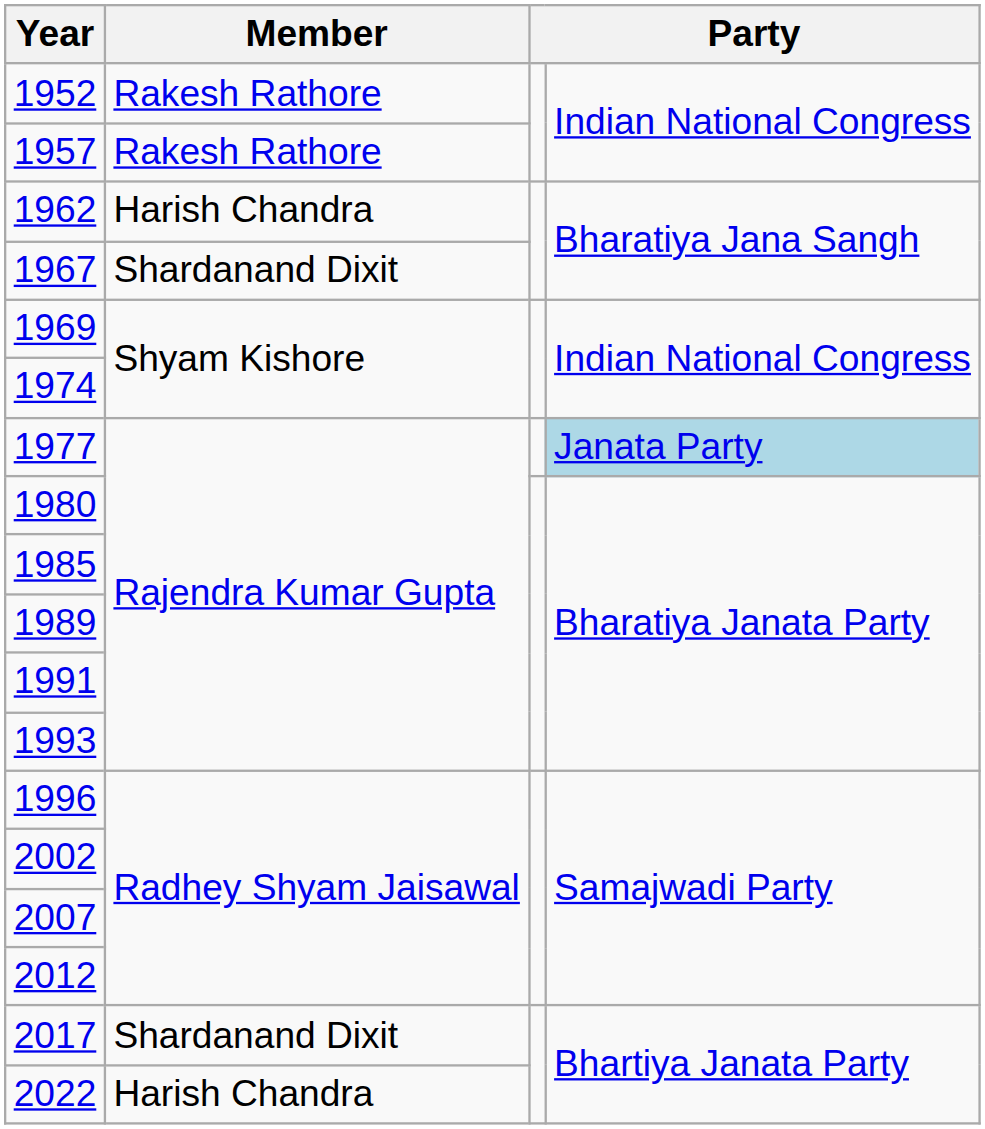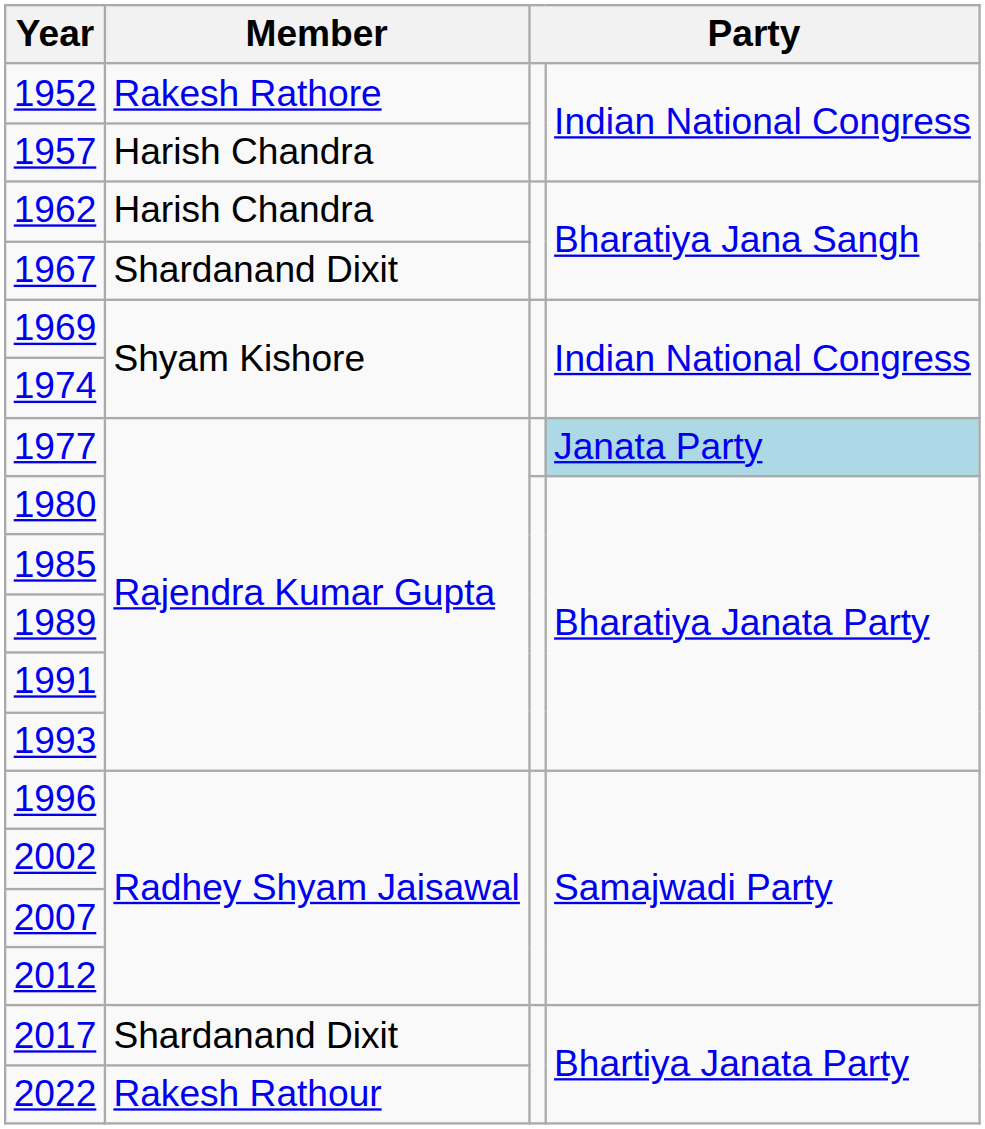1957 | Member: Rakesh Rathore -> Harish Chandra
2022 | Member: Harish Chandra -> Rakesh Rathour
